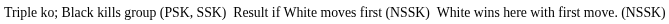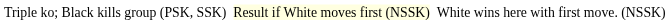Triple ko; Black kills group (PSK, SSK) | column 2: no background -> lightyellow background
